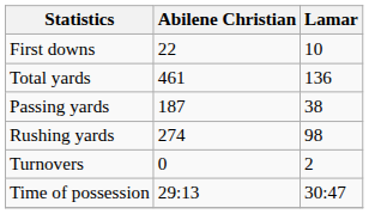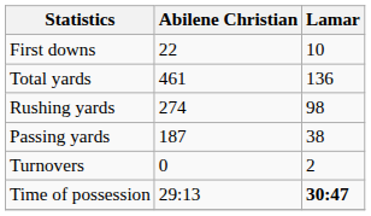rows swapped: Rushing yards <-> Passing yards
Time of possession | Lamar: normal -> bold
